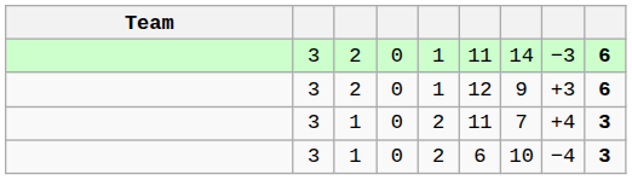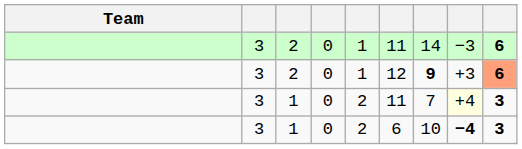row 3 | column 7: normal -> bold
row 3 | column 9: no background -> lightsalmon background
row 4 | column 8: no background -> lightyellow background
row 5 | column 8: normal -> bold
